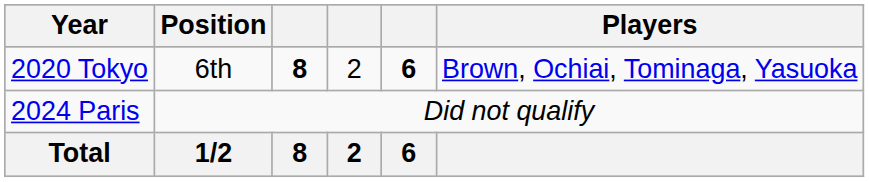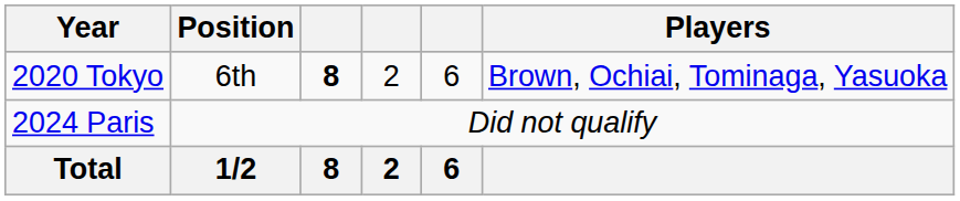2020 Tokyo | column 5: bold -> normal
